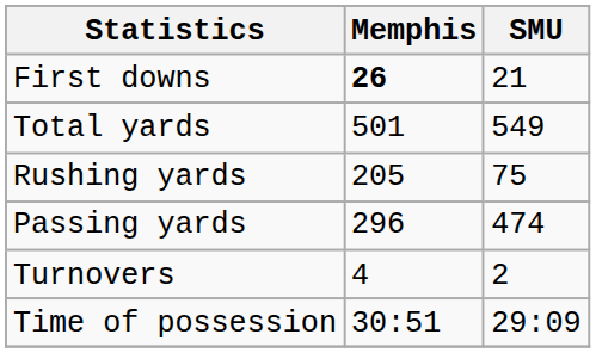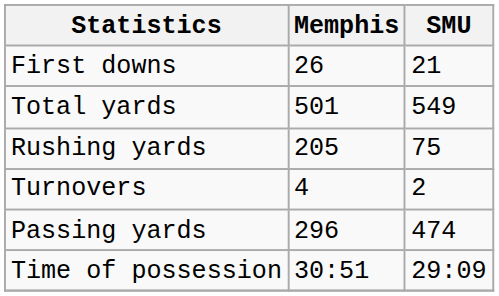First downs | Memphis: bold -> normal
rows swapped: Passing yards <-> Turnovers
